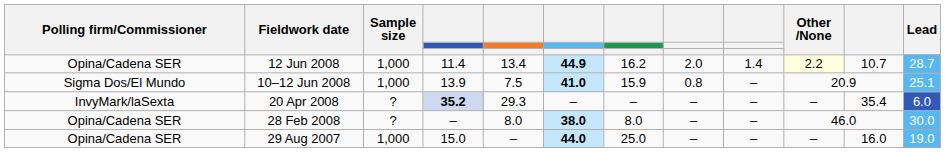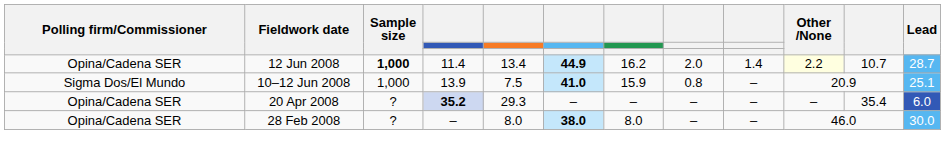12 Jun 2008 | Sample size: normal -> bold
20 Apr 2008 | Polling firm/Commissioner: InvyMark/laSexta -> Opina/Cadena SER
- row: Opina/Cadena SER | 29 Aug 2007 | 1,000 | 15.0 | – | 44.0 | 25.0 | – | – | – | 16.0 | 19.0
